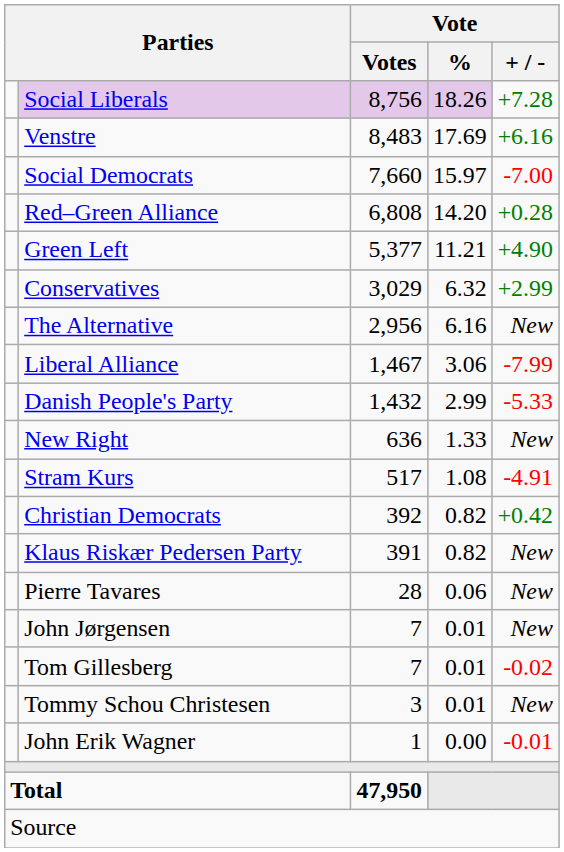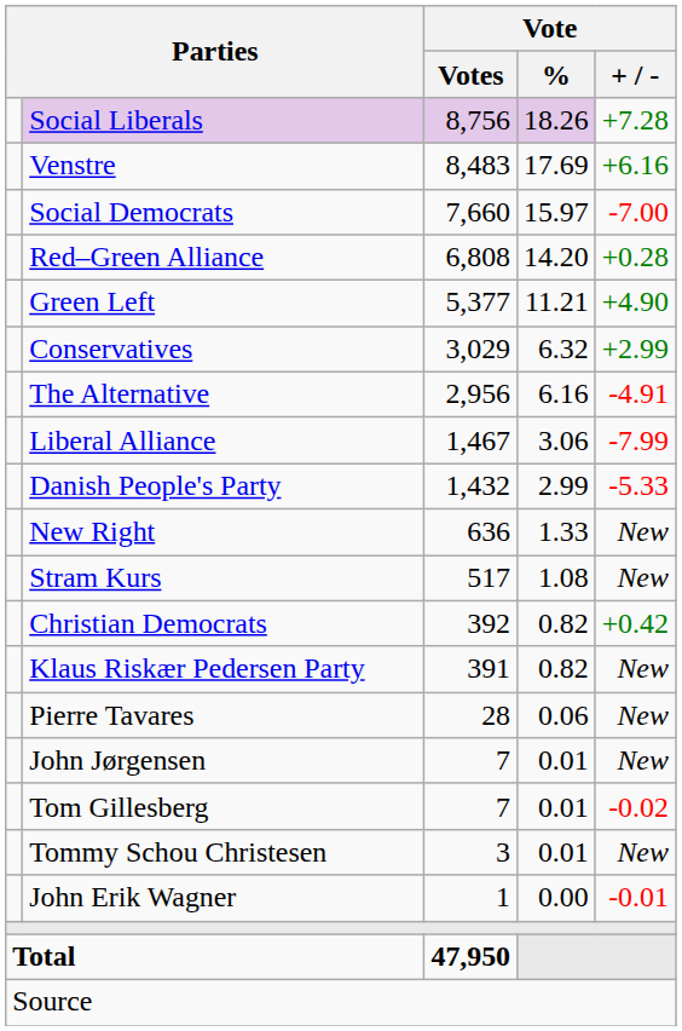The Alternative | Vote / + / -: New -> -4.91
Stram Kurs | Vote / + / -: -4.91 -> New
